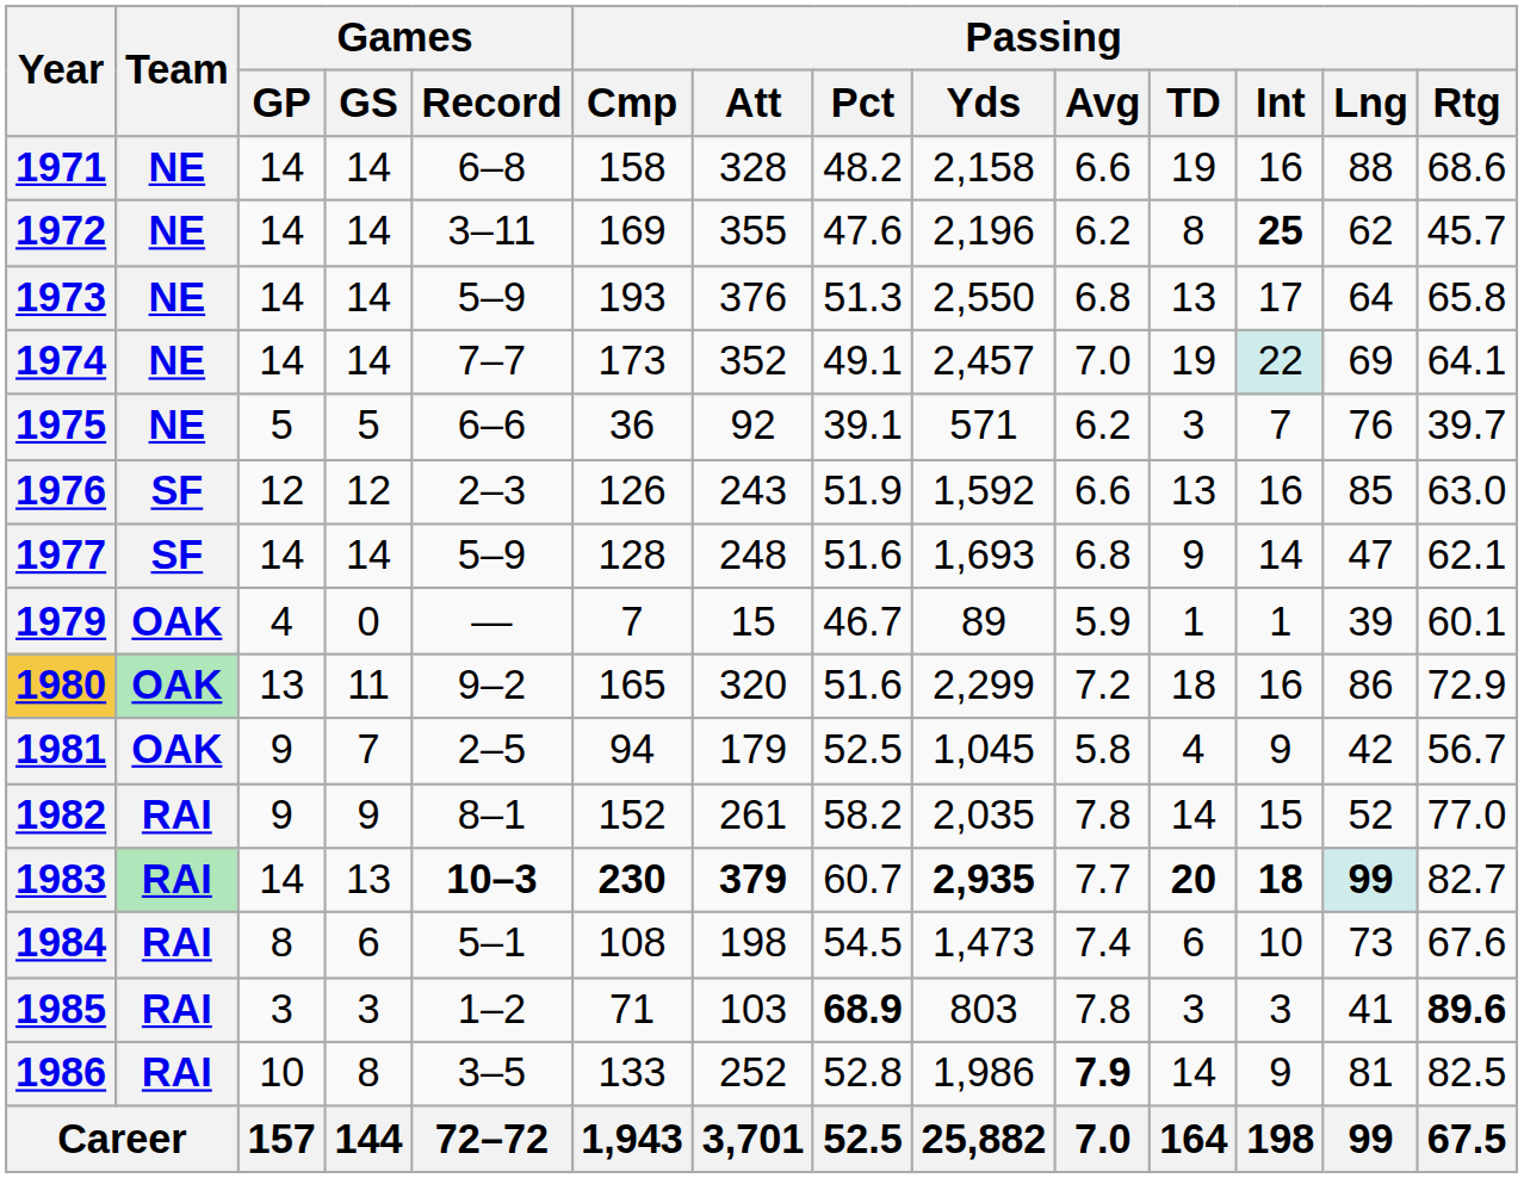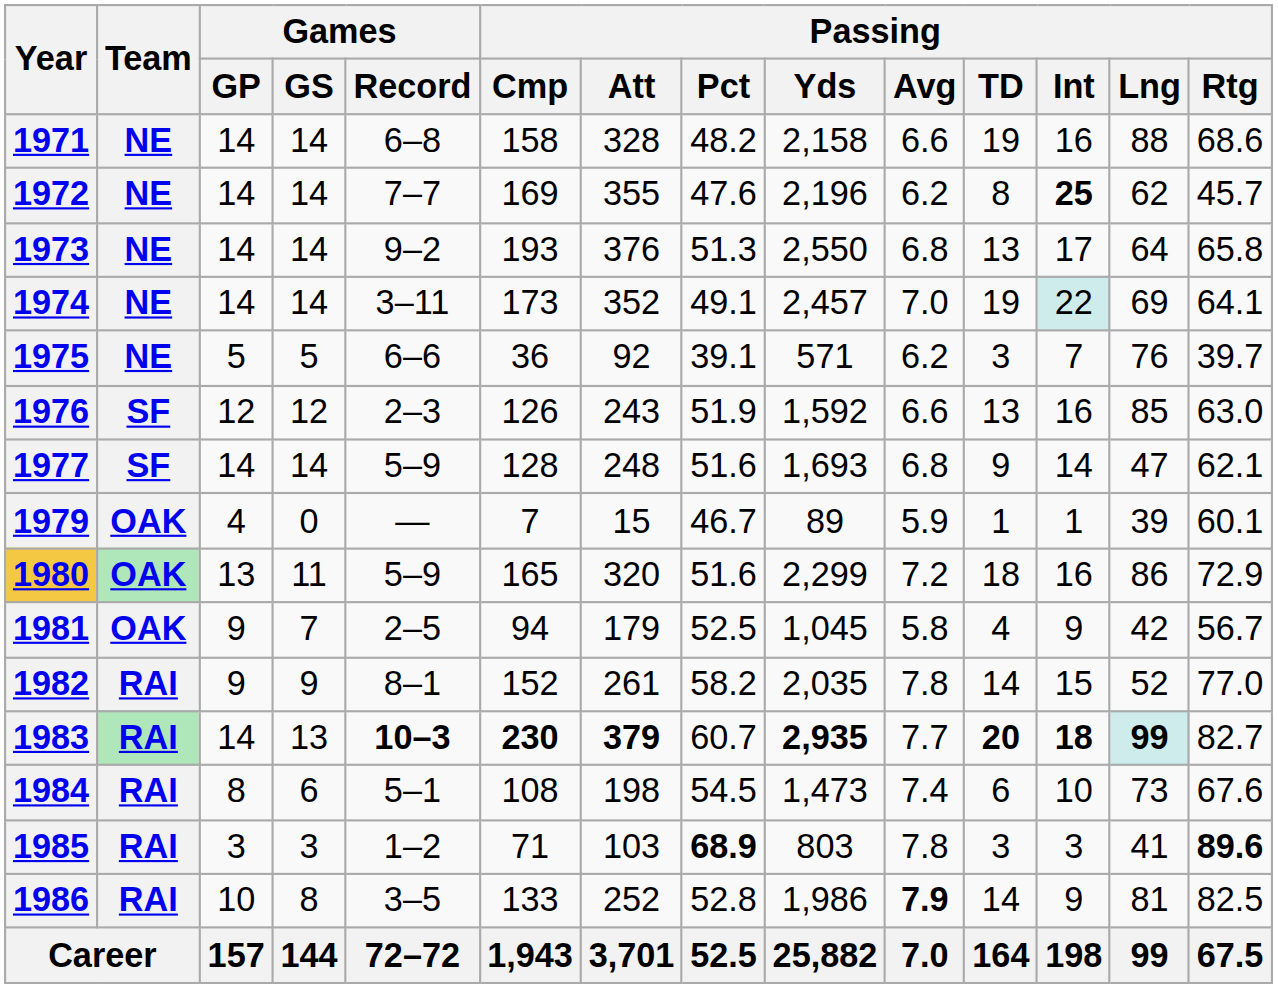1972 | Games / Record: 3–11 -> 7–7
1973 | Games / Record: 5–9 -> 9–2
1974 | Games / Record: 7–7 -> 3–11
1980 | Games / Record: 9–2 -> 5–9
